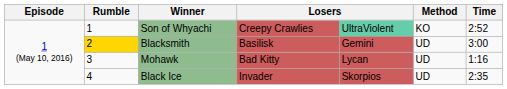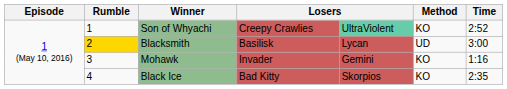Blacksmith | column 5: Gemini -> Lycan
Mohawk | column 4: Bad Kitty -> Invader
Mohawk | column 5: Lycan -> Gemini
Mohawk | Method: UD -> KO
Black Ice | column 4: Invader -> Bad Kitty
Black Ice | Method: UD -> KO
